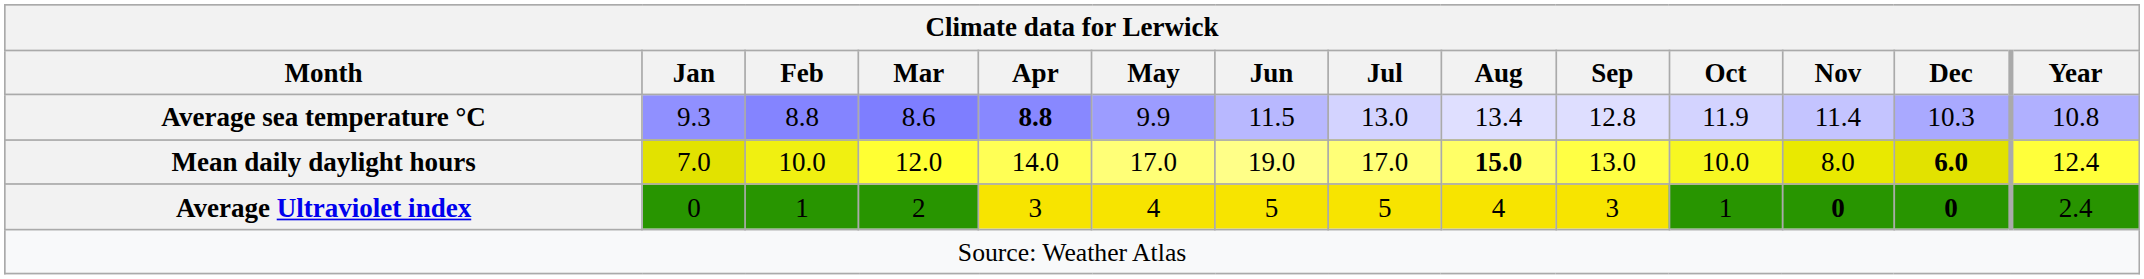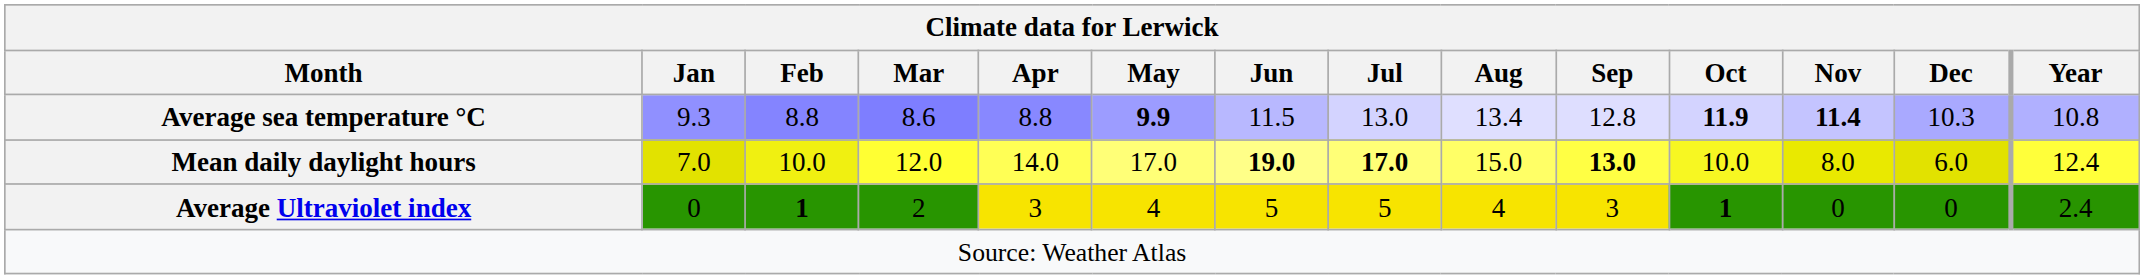row 3 | Apr: bold -> normal
row 3 | May: normal -> bold
row 3 | Oct: normal -> bold
row 3 | Nov: normal -> bold
row 4 | Jun: normal -> bold
row 4 | Jul: normal -> bold
row 4 | Aug: bold -> normal
row 4 | Sep: normal -> bold
row 4 | Dec: bold -> normal
row 5 | Feb: normal -> bold
row 5 | Oct: normal -> bold
row 5 | Nov: bold -> normal
row 5 | Dec: bold -> normal
